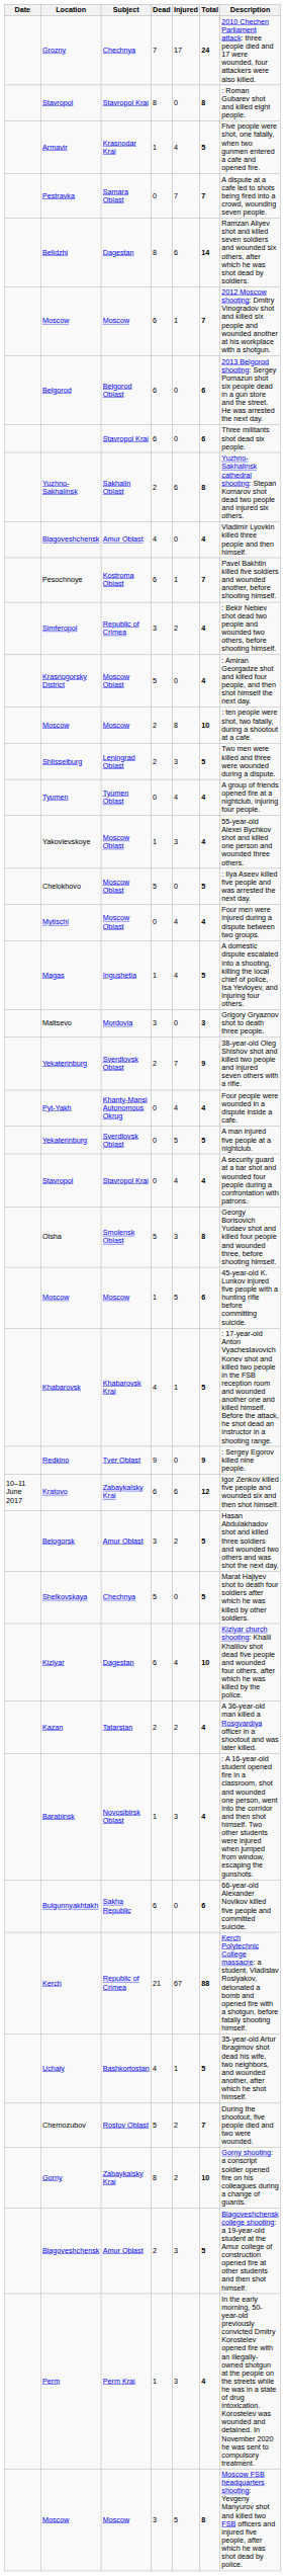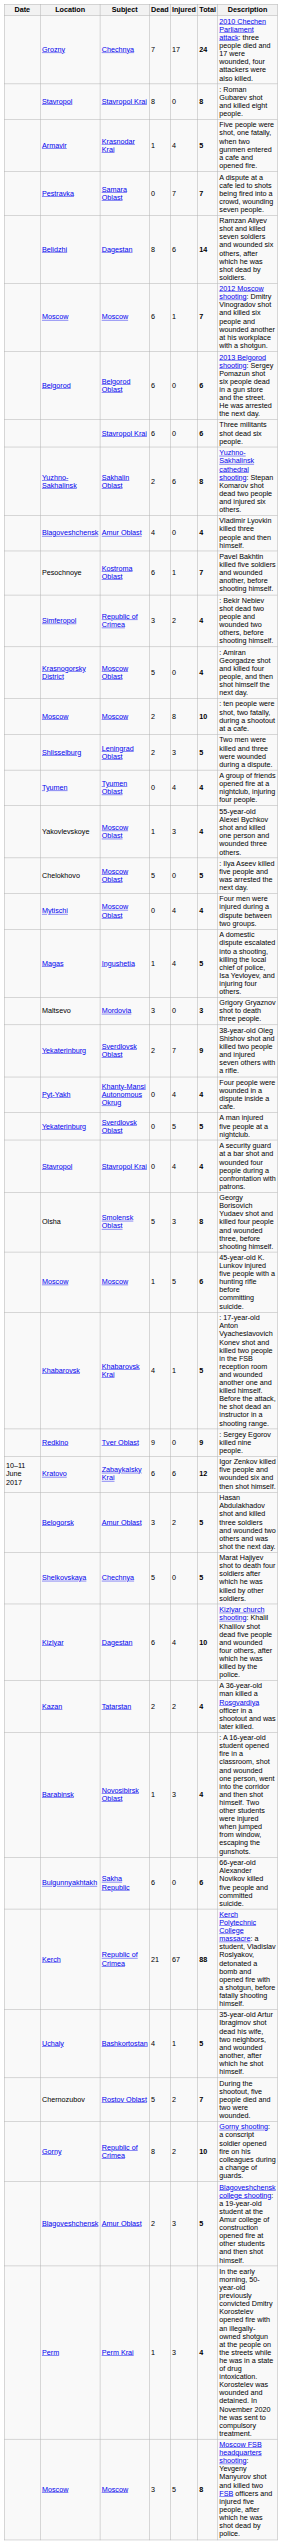Gorny | Subject: Zabaykalsky Krai -> Republic of Crimea
